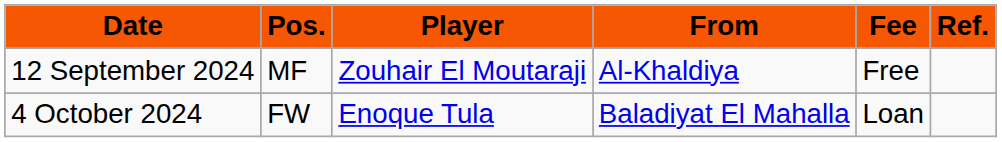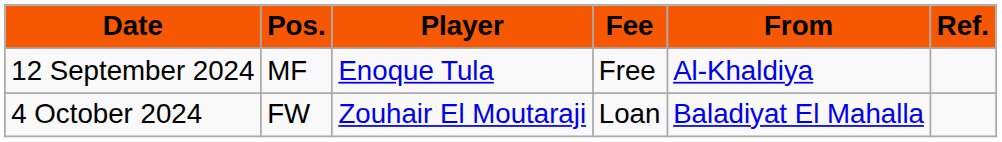columns swapped: From <-> Fee
12 September 2024 | Player: Zouhair El Moutaraji -> Enoque Tula
4 October 2024 | Player: Enoque Tula -> Zouhair El Moutaraji
